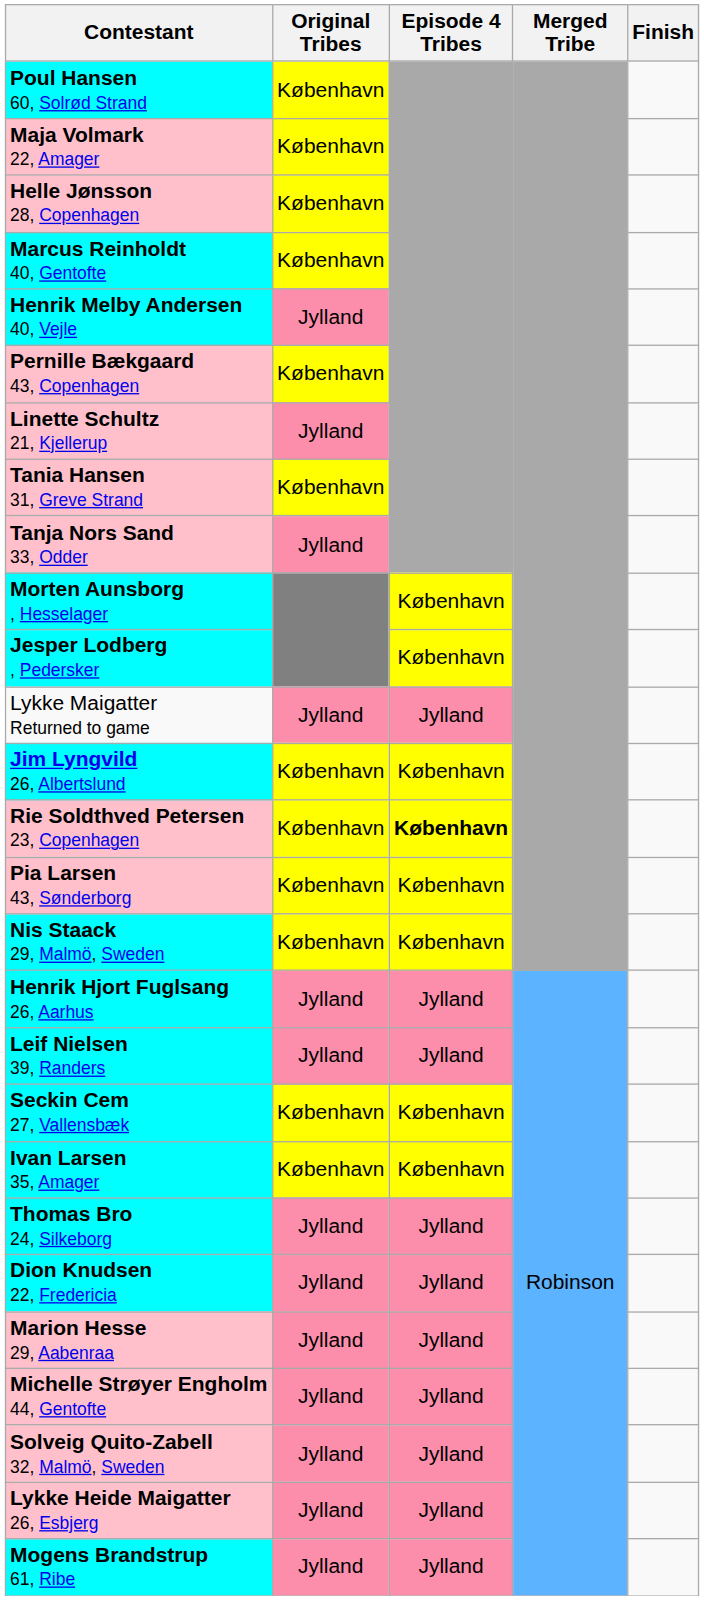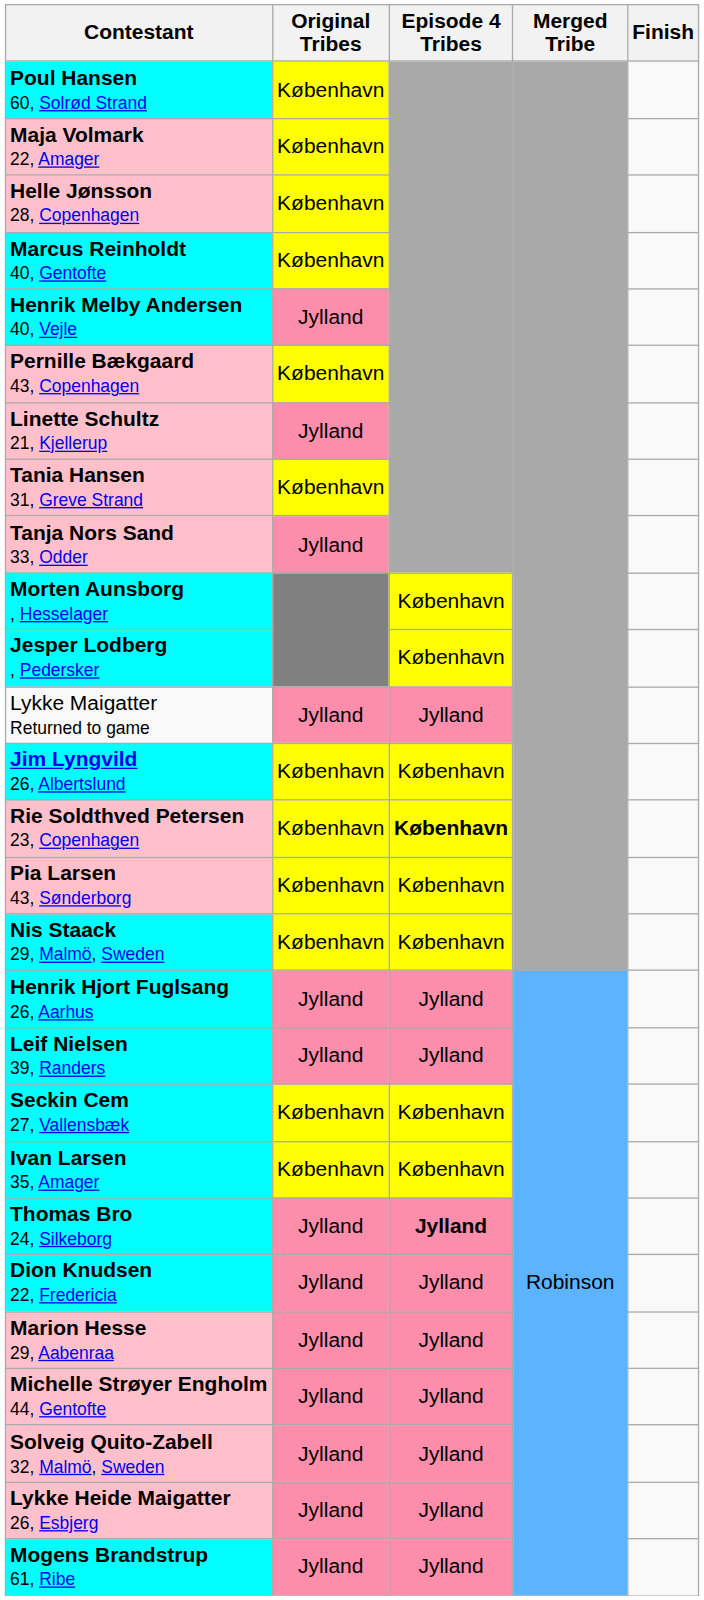Thomas Bro 24, Silkeborg | Episode 4 Tribes: normal -> bold
